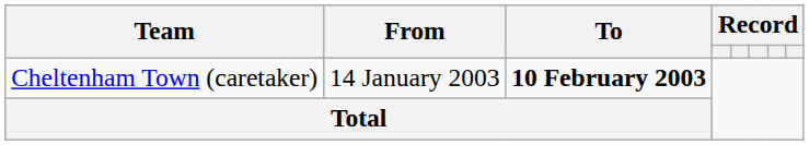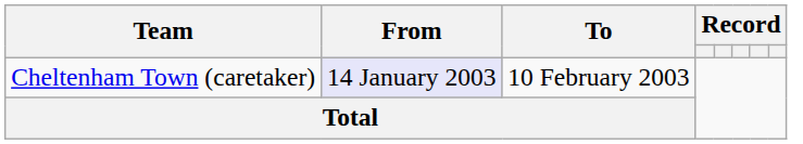Cheltenham Town (caretaker) | From: no background -> lavender background
Cheltenham Town (caretaker) | To: bold -> normal
